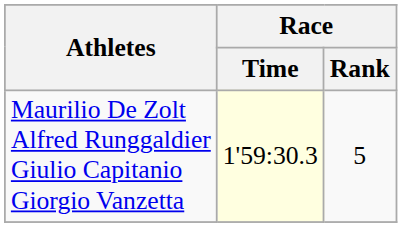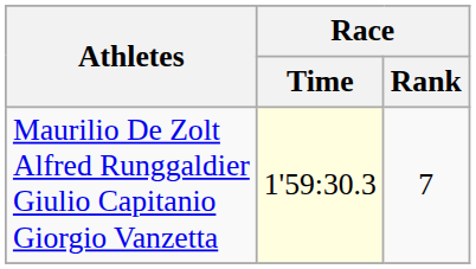row 3 | Race / Rank: 5 -> 7
